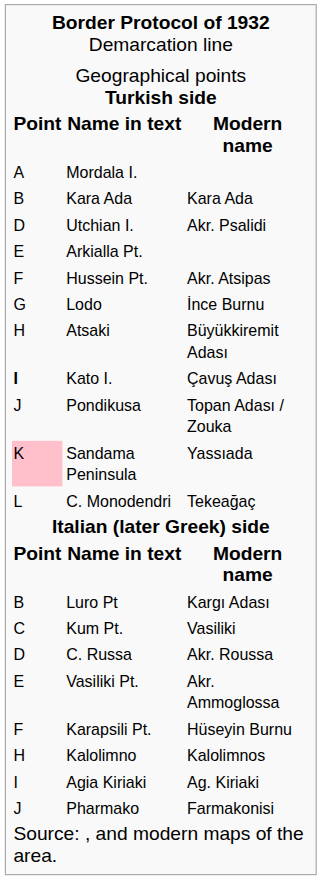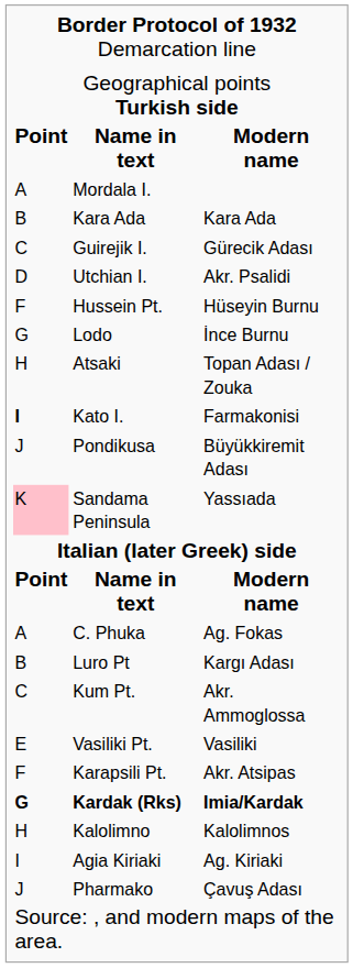+ row: C | Guirejik I. | Gürecik Adası
- row: E | Arkialla Pt.
Hussein Pt. | column 3: Akr. Atsipas -> Hüseyin Burnu
Atsaki | column 3: Büyükkiremit Adası -> Topan Adası / Zouka
Kato I. | column 3: Çavuş Adası -> Farmakonisi
Pondikusa | column 3: Topan Adası / Zouka -> Büyükkiremit Adası
- row: L | C. Monodendri | Tekeağaç
+ row: A | C. Phuka | Ag. Fokas
Kum Pt. | column 3: Vasiliki -> Akr. Ammoglossa
- row: D | C. Russa | Akr. Roussa
Vasiliki Pt. | column 3: Akr. Ammoglossa -> Vasiliki
Karapsili Pt. | column 3: Hüseyin Burnu -> Akr. Atsipas
+ row: G | Kardak (Rks) | Imia/Kardak
Pharmako | column 3: Farmakonisi -> Çavuş Adası
